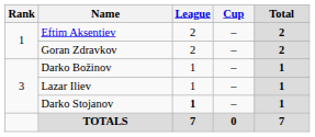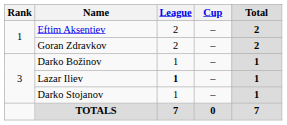Lazar Iliev | League: normal -> bold
Darko Stojanov | League: bold -> normal
